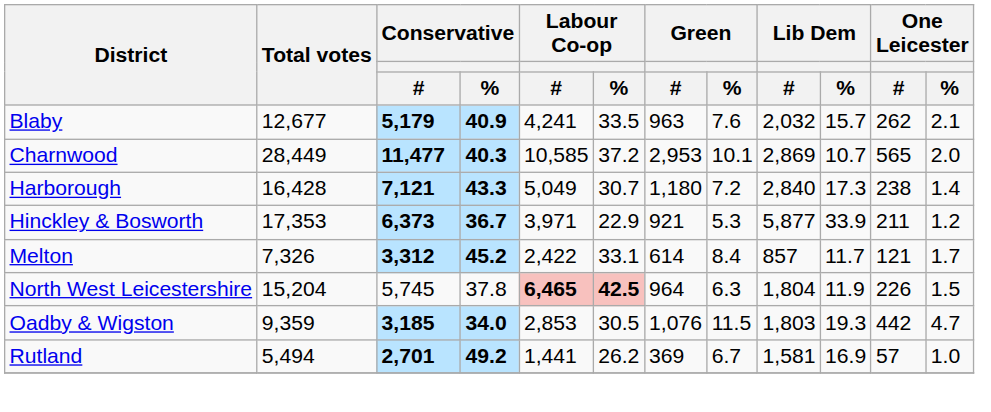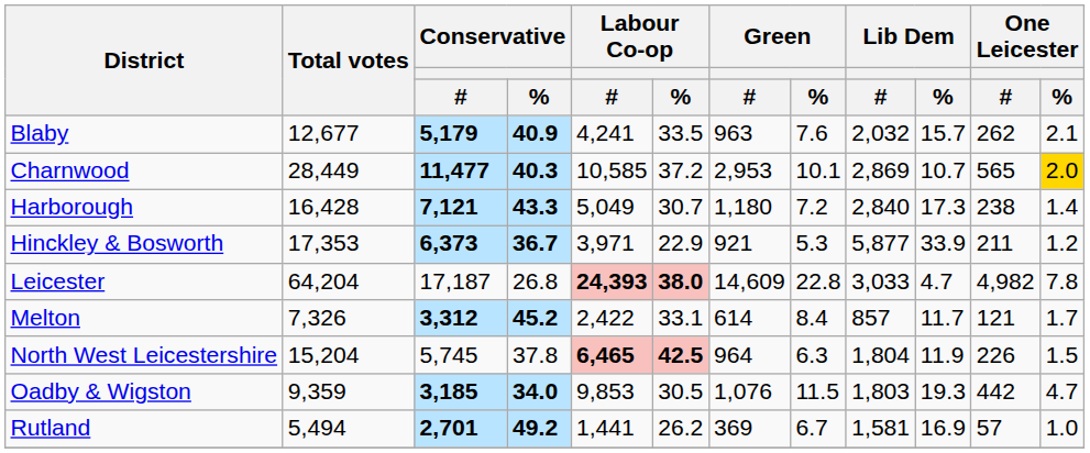Charnwood | One Leicester / %: no background -> gold background
+ row: Leicester | 64,204 | 17,187 | 26.8 | 24,393 | 38.0 | 14,609 | 22.8 | 3,033 | 4.7 | 4,982 | 7.8
Oadby & Wigston | Labour Co-op / #: 2,853 -> 9,853
